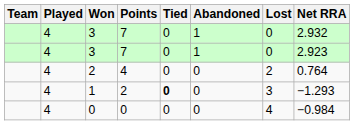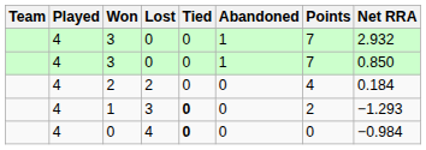columns swapped: Lost <-> Points
row 3 | Net RRA: 2.923 -> 0.850
row 4 | Net RRA: 0.764 -> 0.184
row 6 | Tied: normal -> bold
